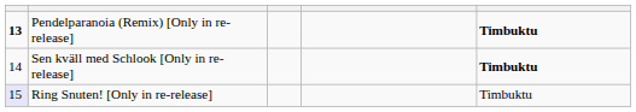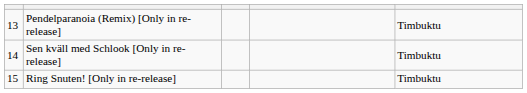Pendelparanoia (Remix) [Only in re-release] | column 1: bold -> normal
Pendelparanoia (Remix) [Only in re-release] | column 5: bold -> normal
Sen kväll med Schlook [Only in re-release] | column 5: bold -> normal
Ring Snuten! [Only in re-release] | column 1: lavender background -> no background
